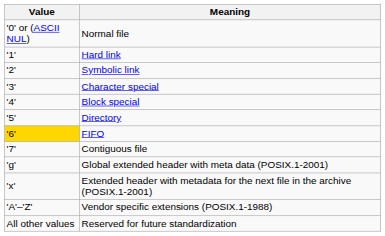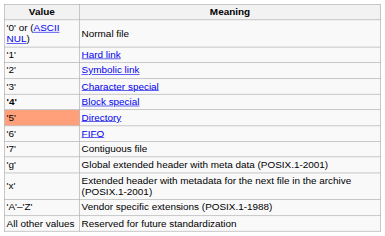Block special | Value: normal -> bold
Directory | Value: no background -> lightsalmon background
FIFO | Value: gold background -> no background
